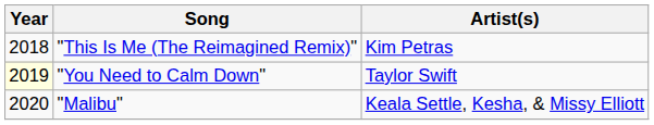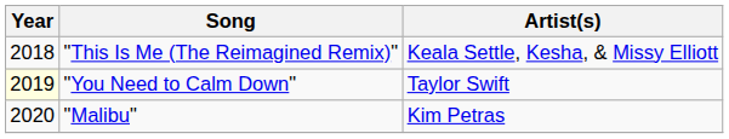"This Is Me (The Reimagined Remix)" | Artist(s): Kim Petras -> Keala Settle, Kesha, & Missy Elliott
"Malibu" | Artist(s): Keala Settle, Kesha, & Missy Elliott -> Kim Petras
